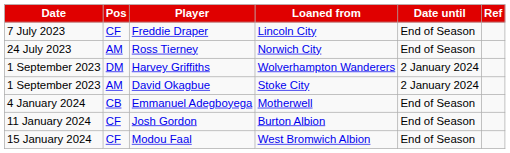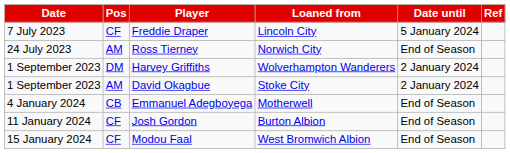Freddie Draper | Date until: End of Season -> 5 January 2024
